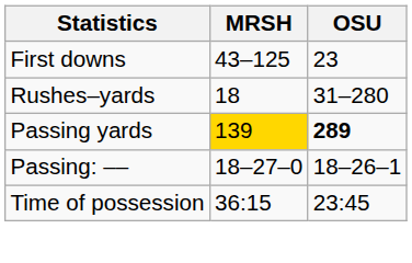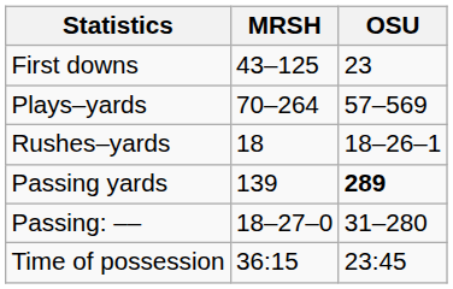+ row: Plays–yards | 70–264 | 57–569
Rushes–yards | OSU: 31–280 -> 18–26–1
Passing yards | MRSH: gold background -> no background
Passing: –– | OSU: 18–26–1 -> 31–280
